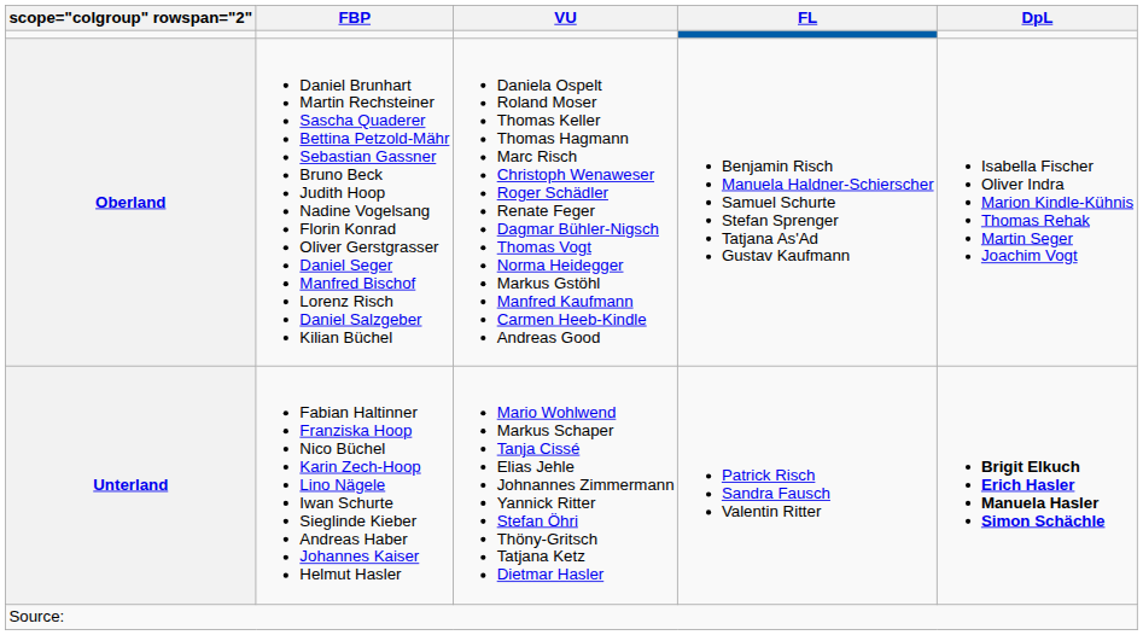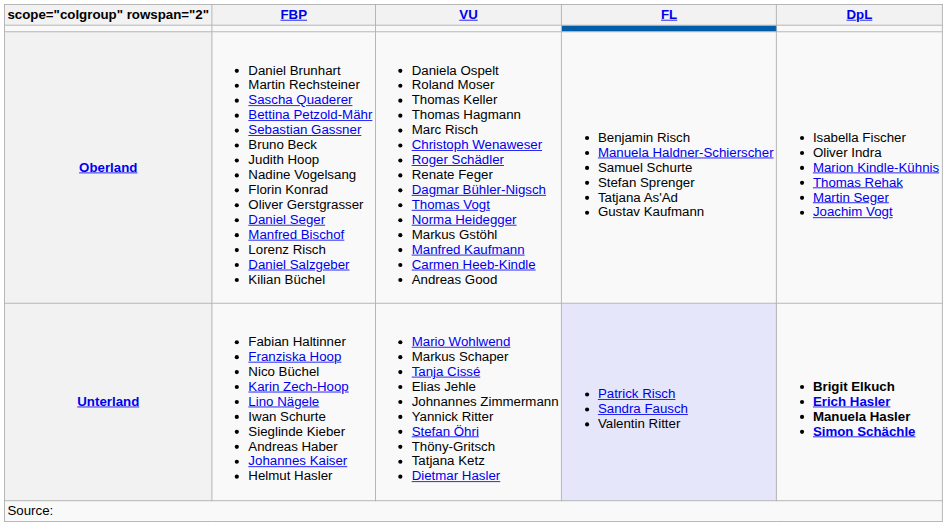Unterland | FL: no background -> lavender background
